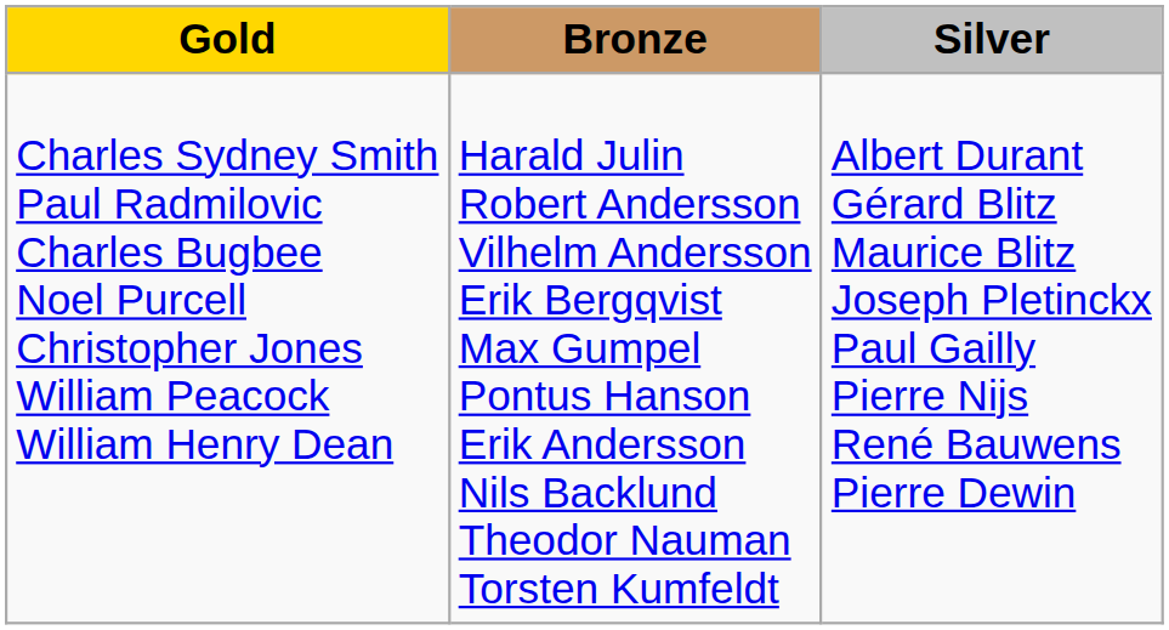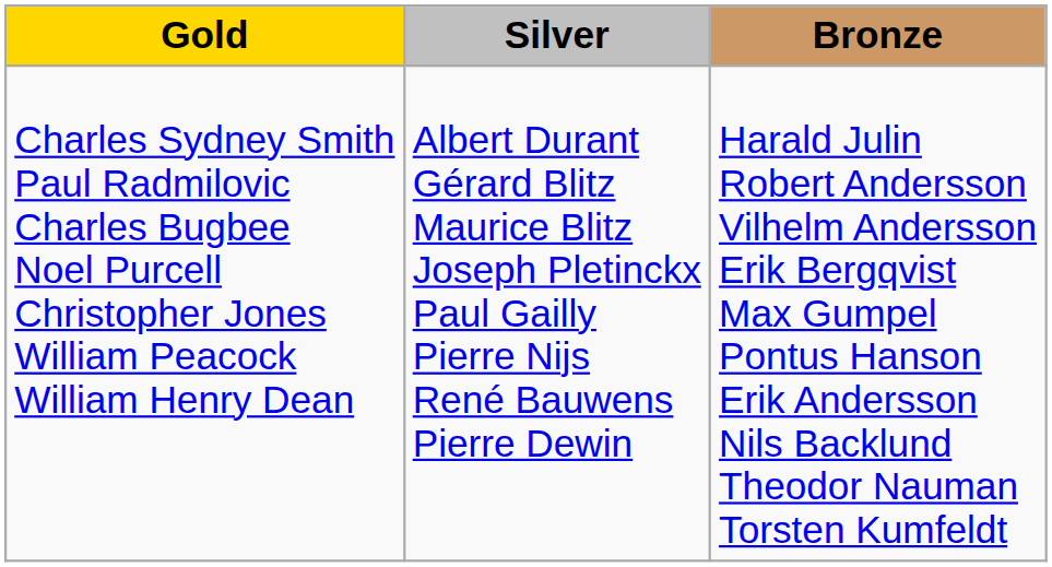columns swapped: Silver <-> Bronze
